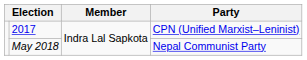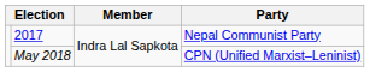2017 | Party: CPN (Unified Marxist–Leninist) -> Nepal Communist Party
May 2018 | Party: Nepal Communist Party -> CPN (Unified Marxist–Leninist)
